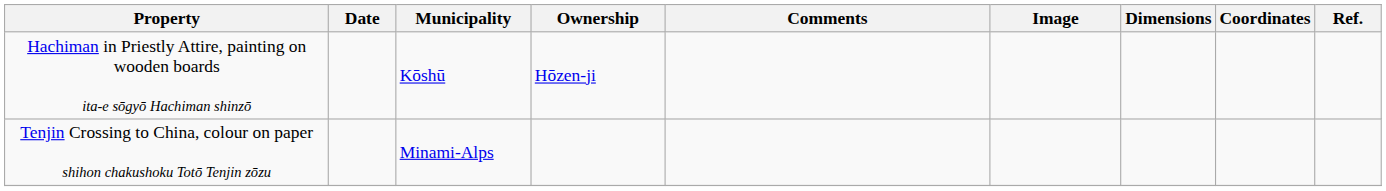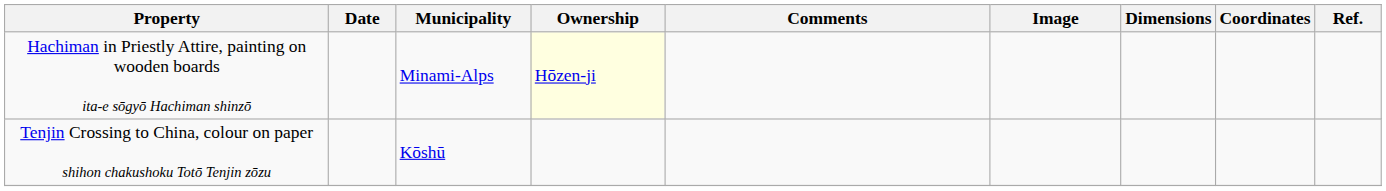row 2 | Municipality: Kōshū -> Minami-Alps
row 2 | Ownership: no background -> lightyellow background
row 3 | Municipality: Minami-Alps -> Kōshū
